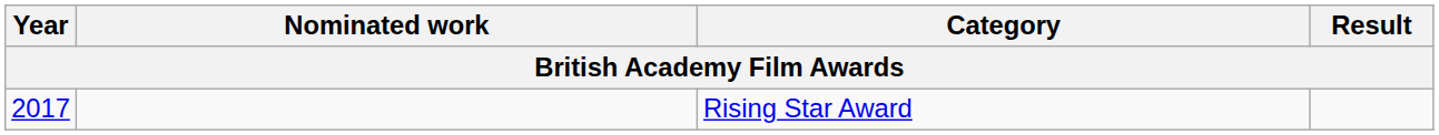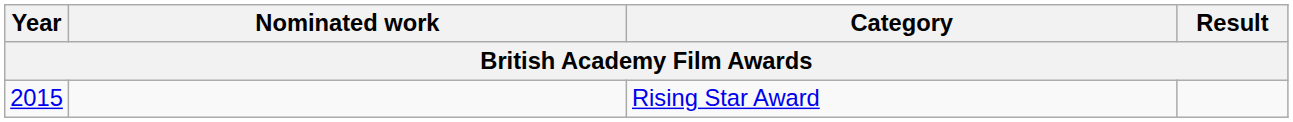Rising Star Award | Year: 2017 -> 2015
